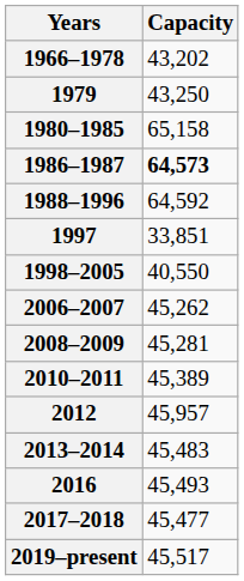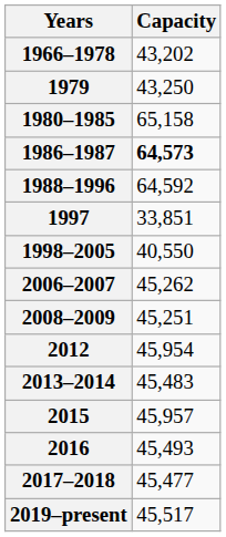2008–2009 | Capacity: 45,281 -> 45,251
- row: 2010–2011 | 45,389
2012 | Capacity: 45,957 -> 45,954
+ row: 2015 | 45,957
